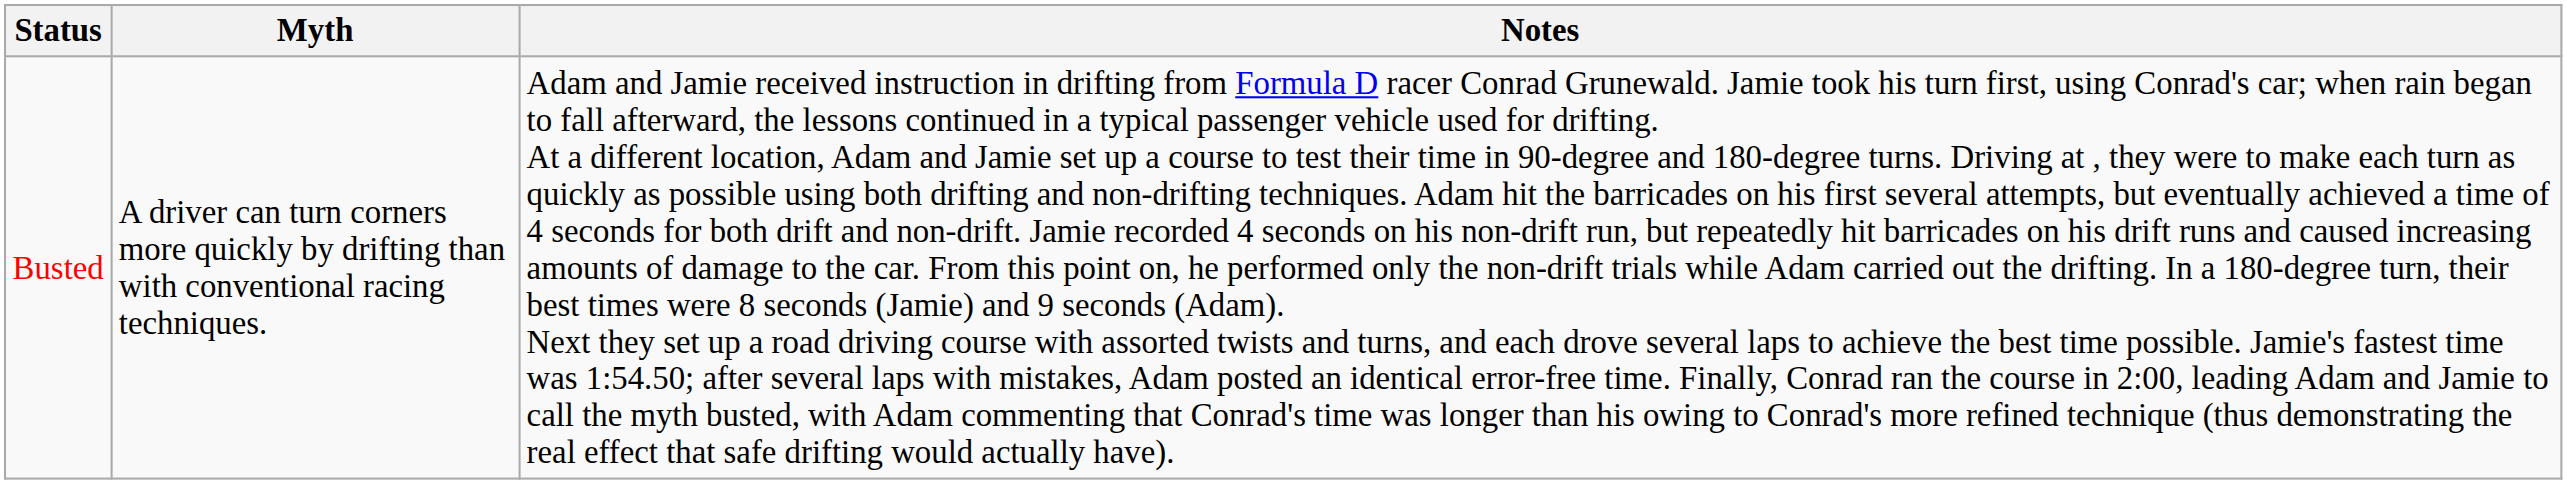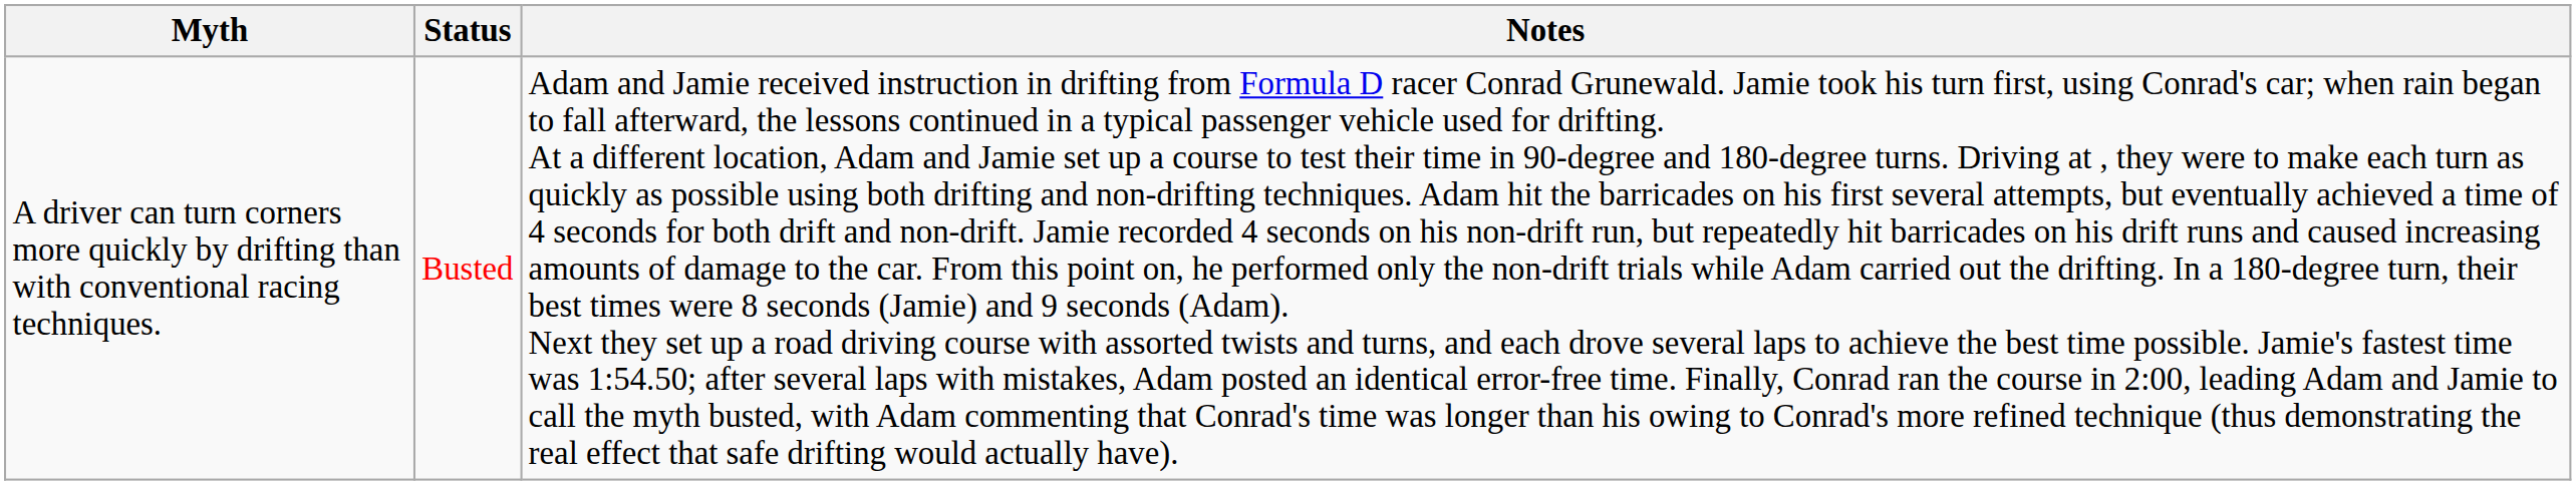columns swapped: Myth <-> Status
